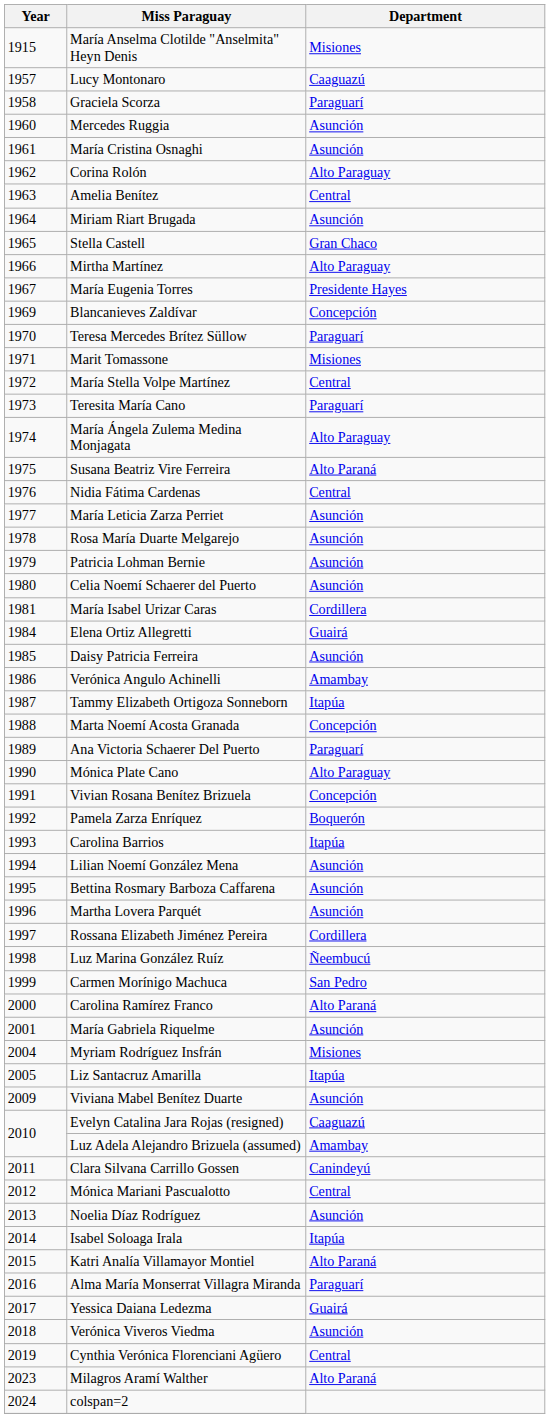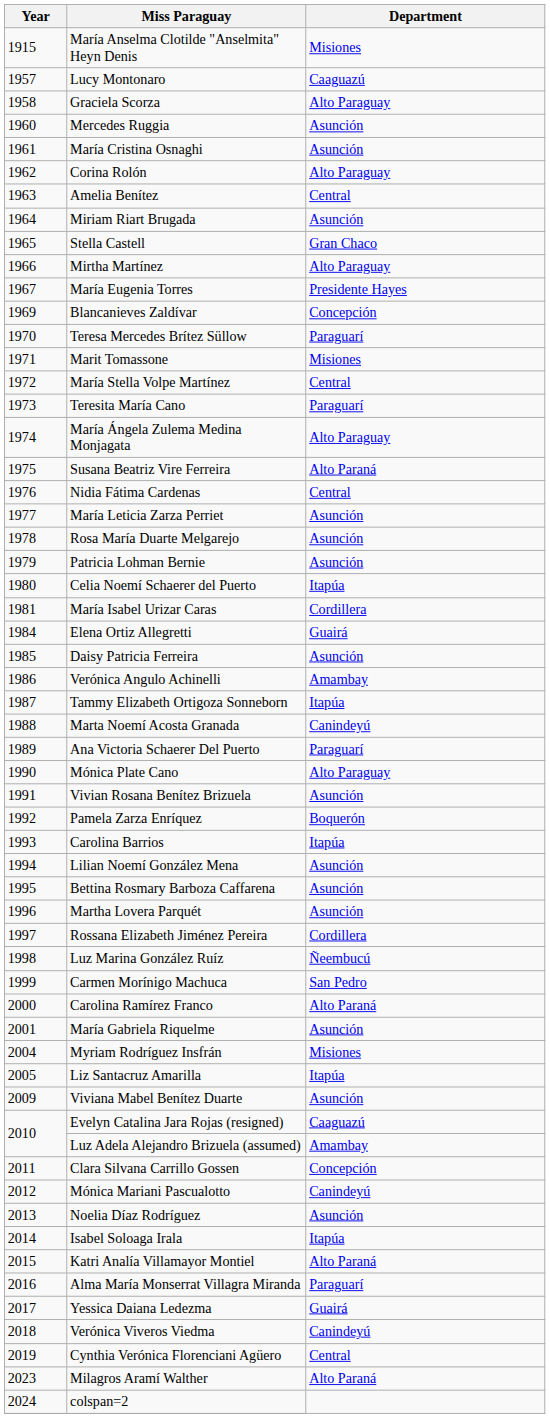Graciela Scorza | Department: Paraguarí -> Alto Paraguay
Celia Noemí Schaerer del Puerto | Department: Asunción -> Itapúa
Marta Noemí Acosta Granada | Department: Concepción -> Canindeyú
Vivian Rosana Benítez Brizuela | Department: Concepción -> Asunción
Clara Silvana Carrillo Gossen | Department: Canindeyú -> Concepción
Mónica Mariani Pascualotto | Department: Central -> Canindeyú
Verónica Viveros Viedma | Department: Asunción -> Canindeyú
